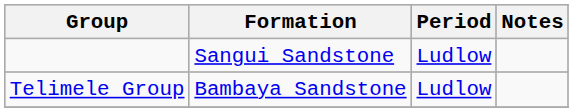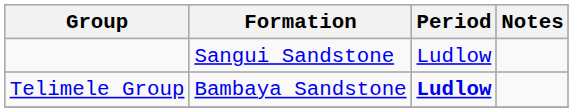Telimele Group | Period: normal -> bold
